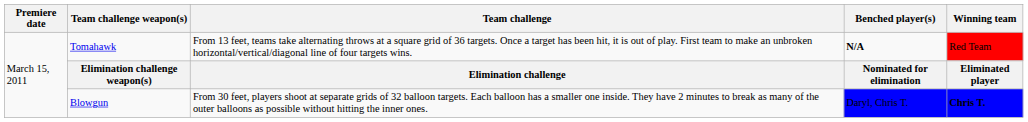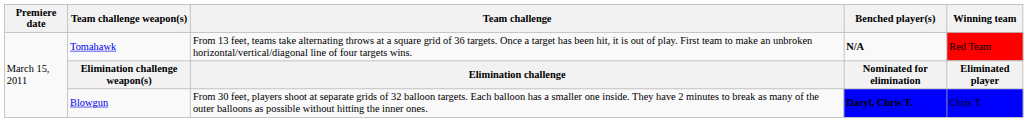Blowgun | Benched player(s): normal -> bold
Blowgun | Winning team: bold -> normal
